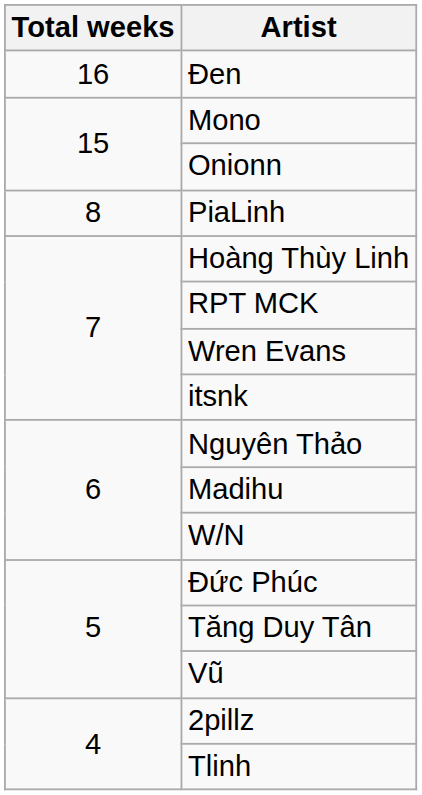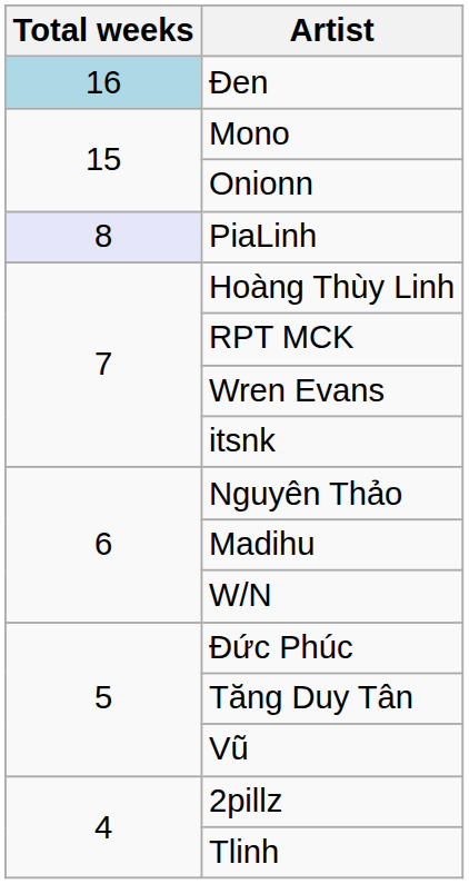Đen | Total weeks: no background -> lightblue background
PiaLinh | Total weeks: no background -> lavender background
